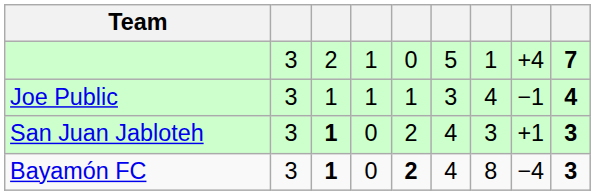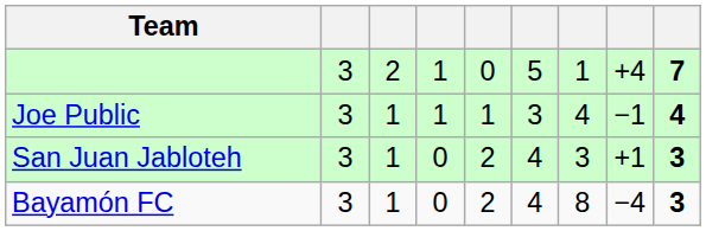San Juan Jabloteh | column 3: bold -> normal
Bayamón FC | column 3: bold -> normal
Bayamón FC | column 5: bold -> normal
